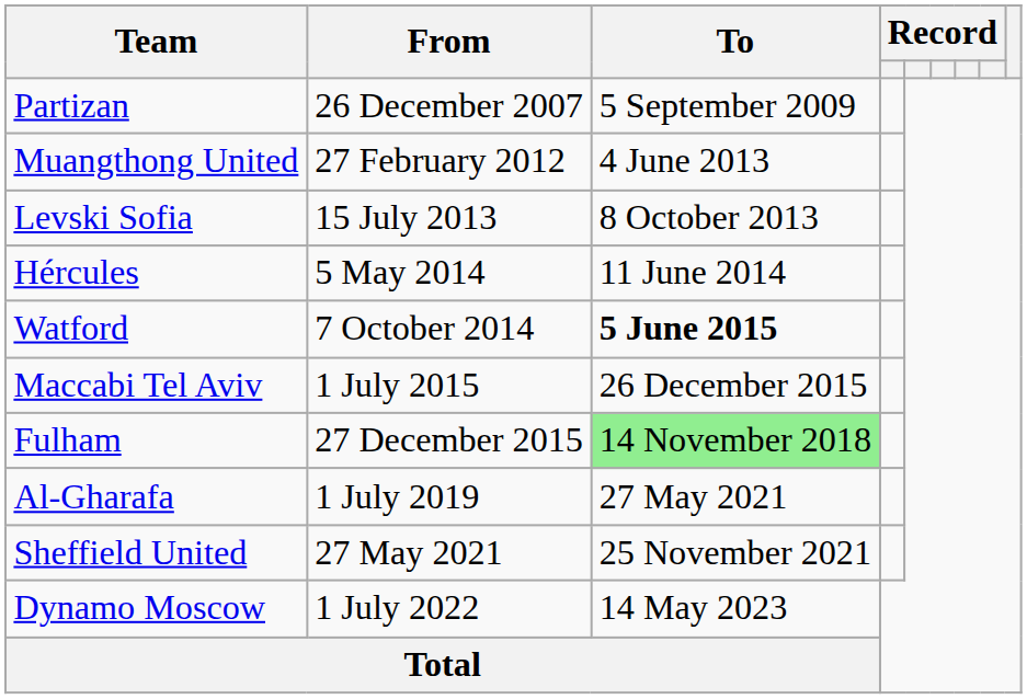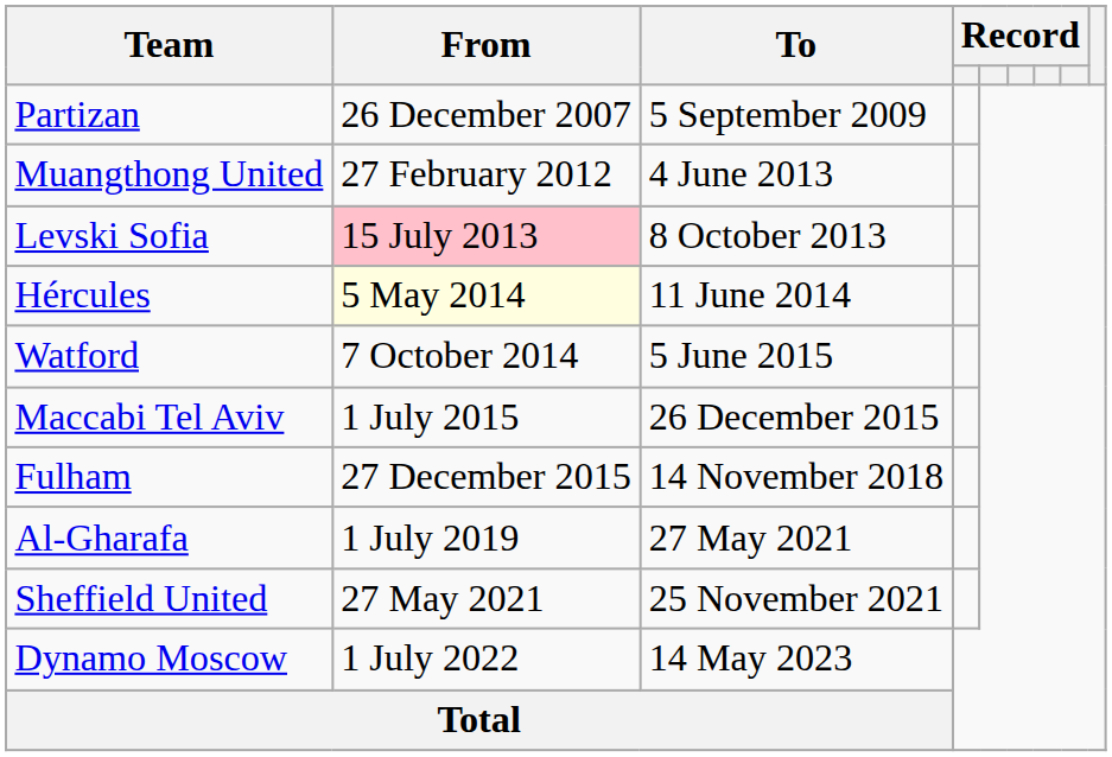Levski Sofia | From: no background -> pink background
Hércules | From: no background -> lightyellow background
Watford | To: bold -> normal
Fulham | To: lightgreen background -> no background
